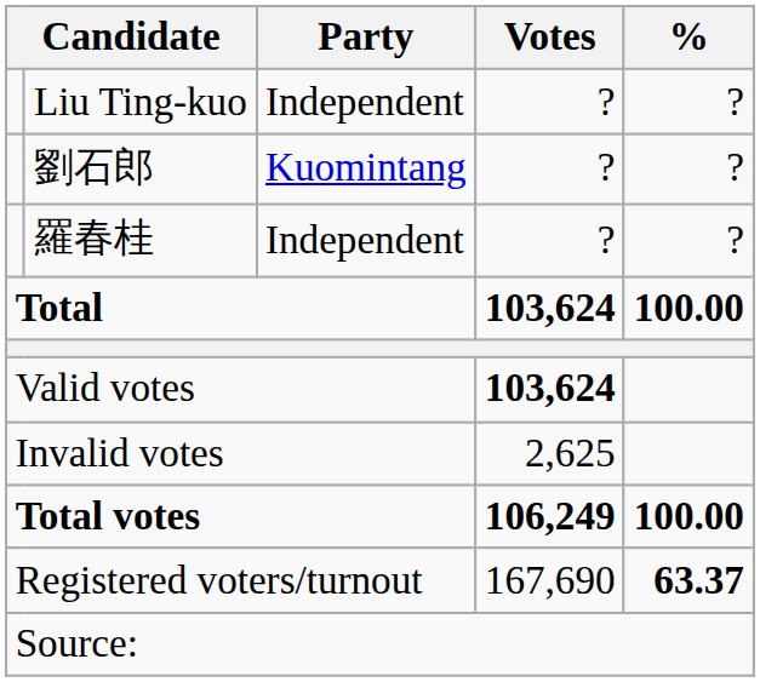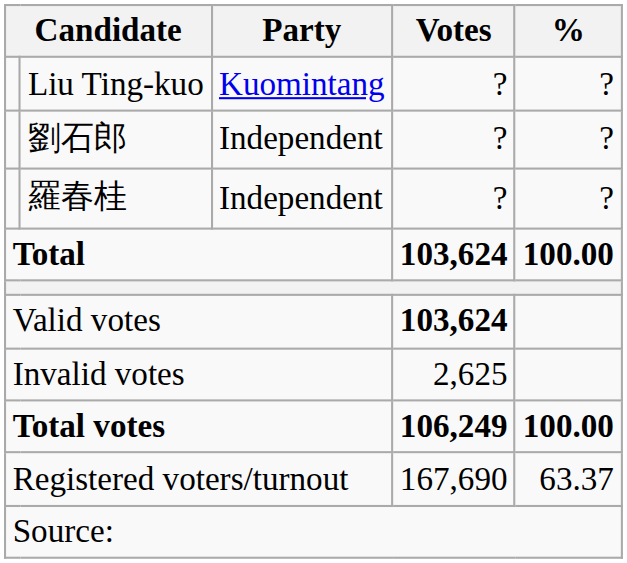Liu Ting-kuo | Party: Independent -> Kuomintang
劉石郎 | Party: Kuomintang -> Independent
Registered voters/turnout | %: bold -> normal
